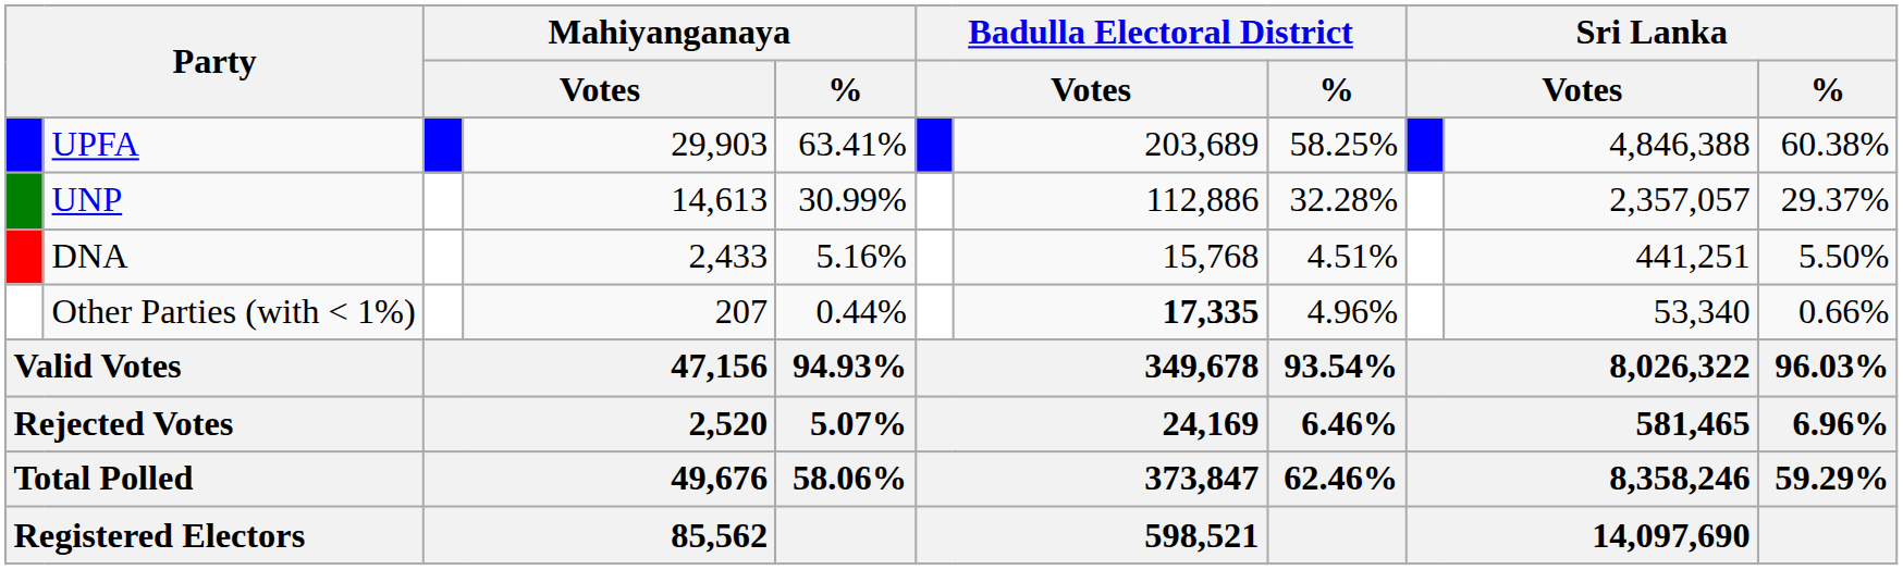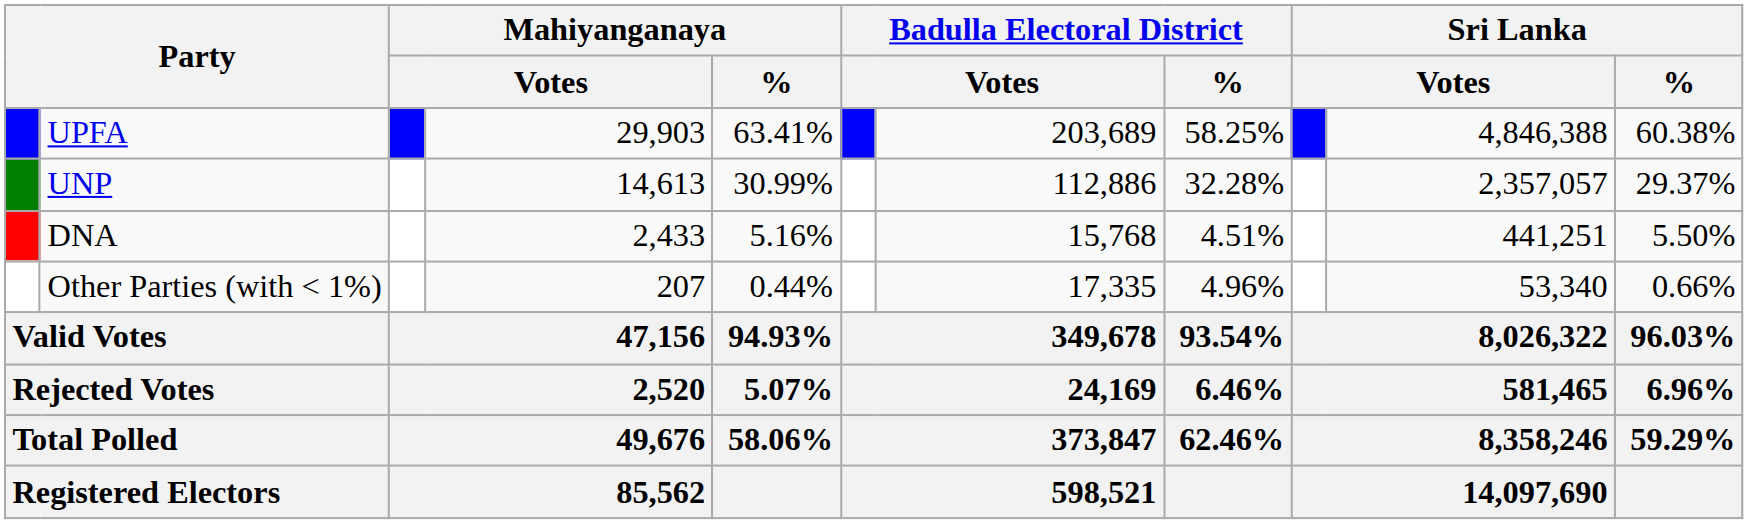Other Parties (with < 1%) | column 7: bold -> normal
